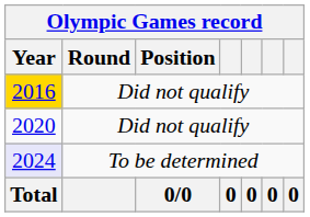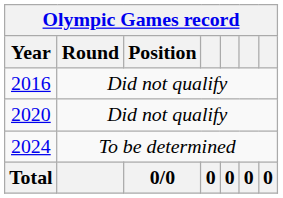2016 | Year: gold background -> no background
2024 | Year: lavender background -> no background
